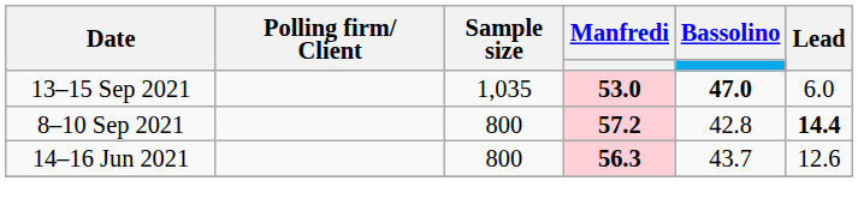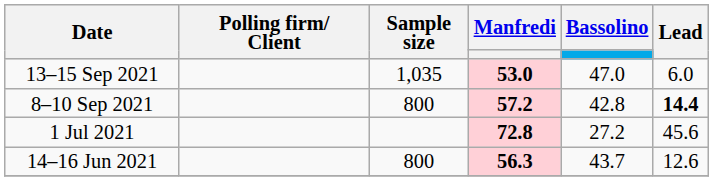13–15 Sep 2021 | Bassolino: bold -> normal
+ row: 1 Jul 2021 | 72.8 | 27.2 | 45.6
